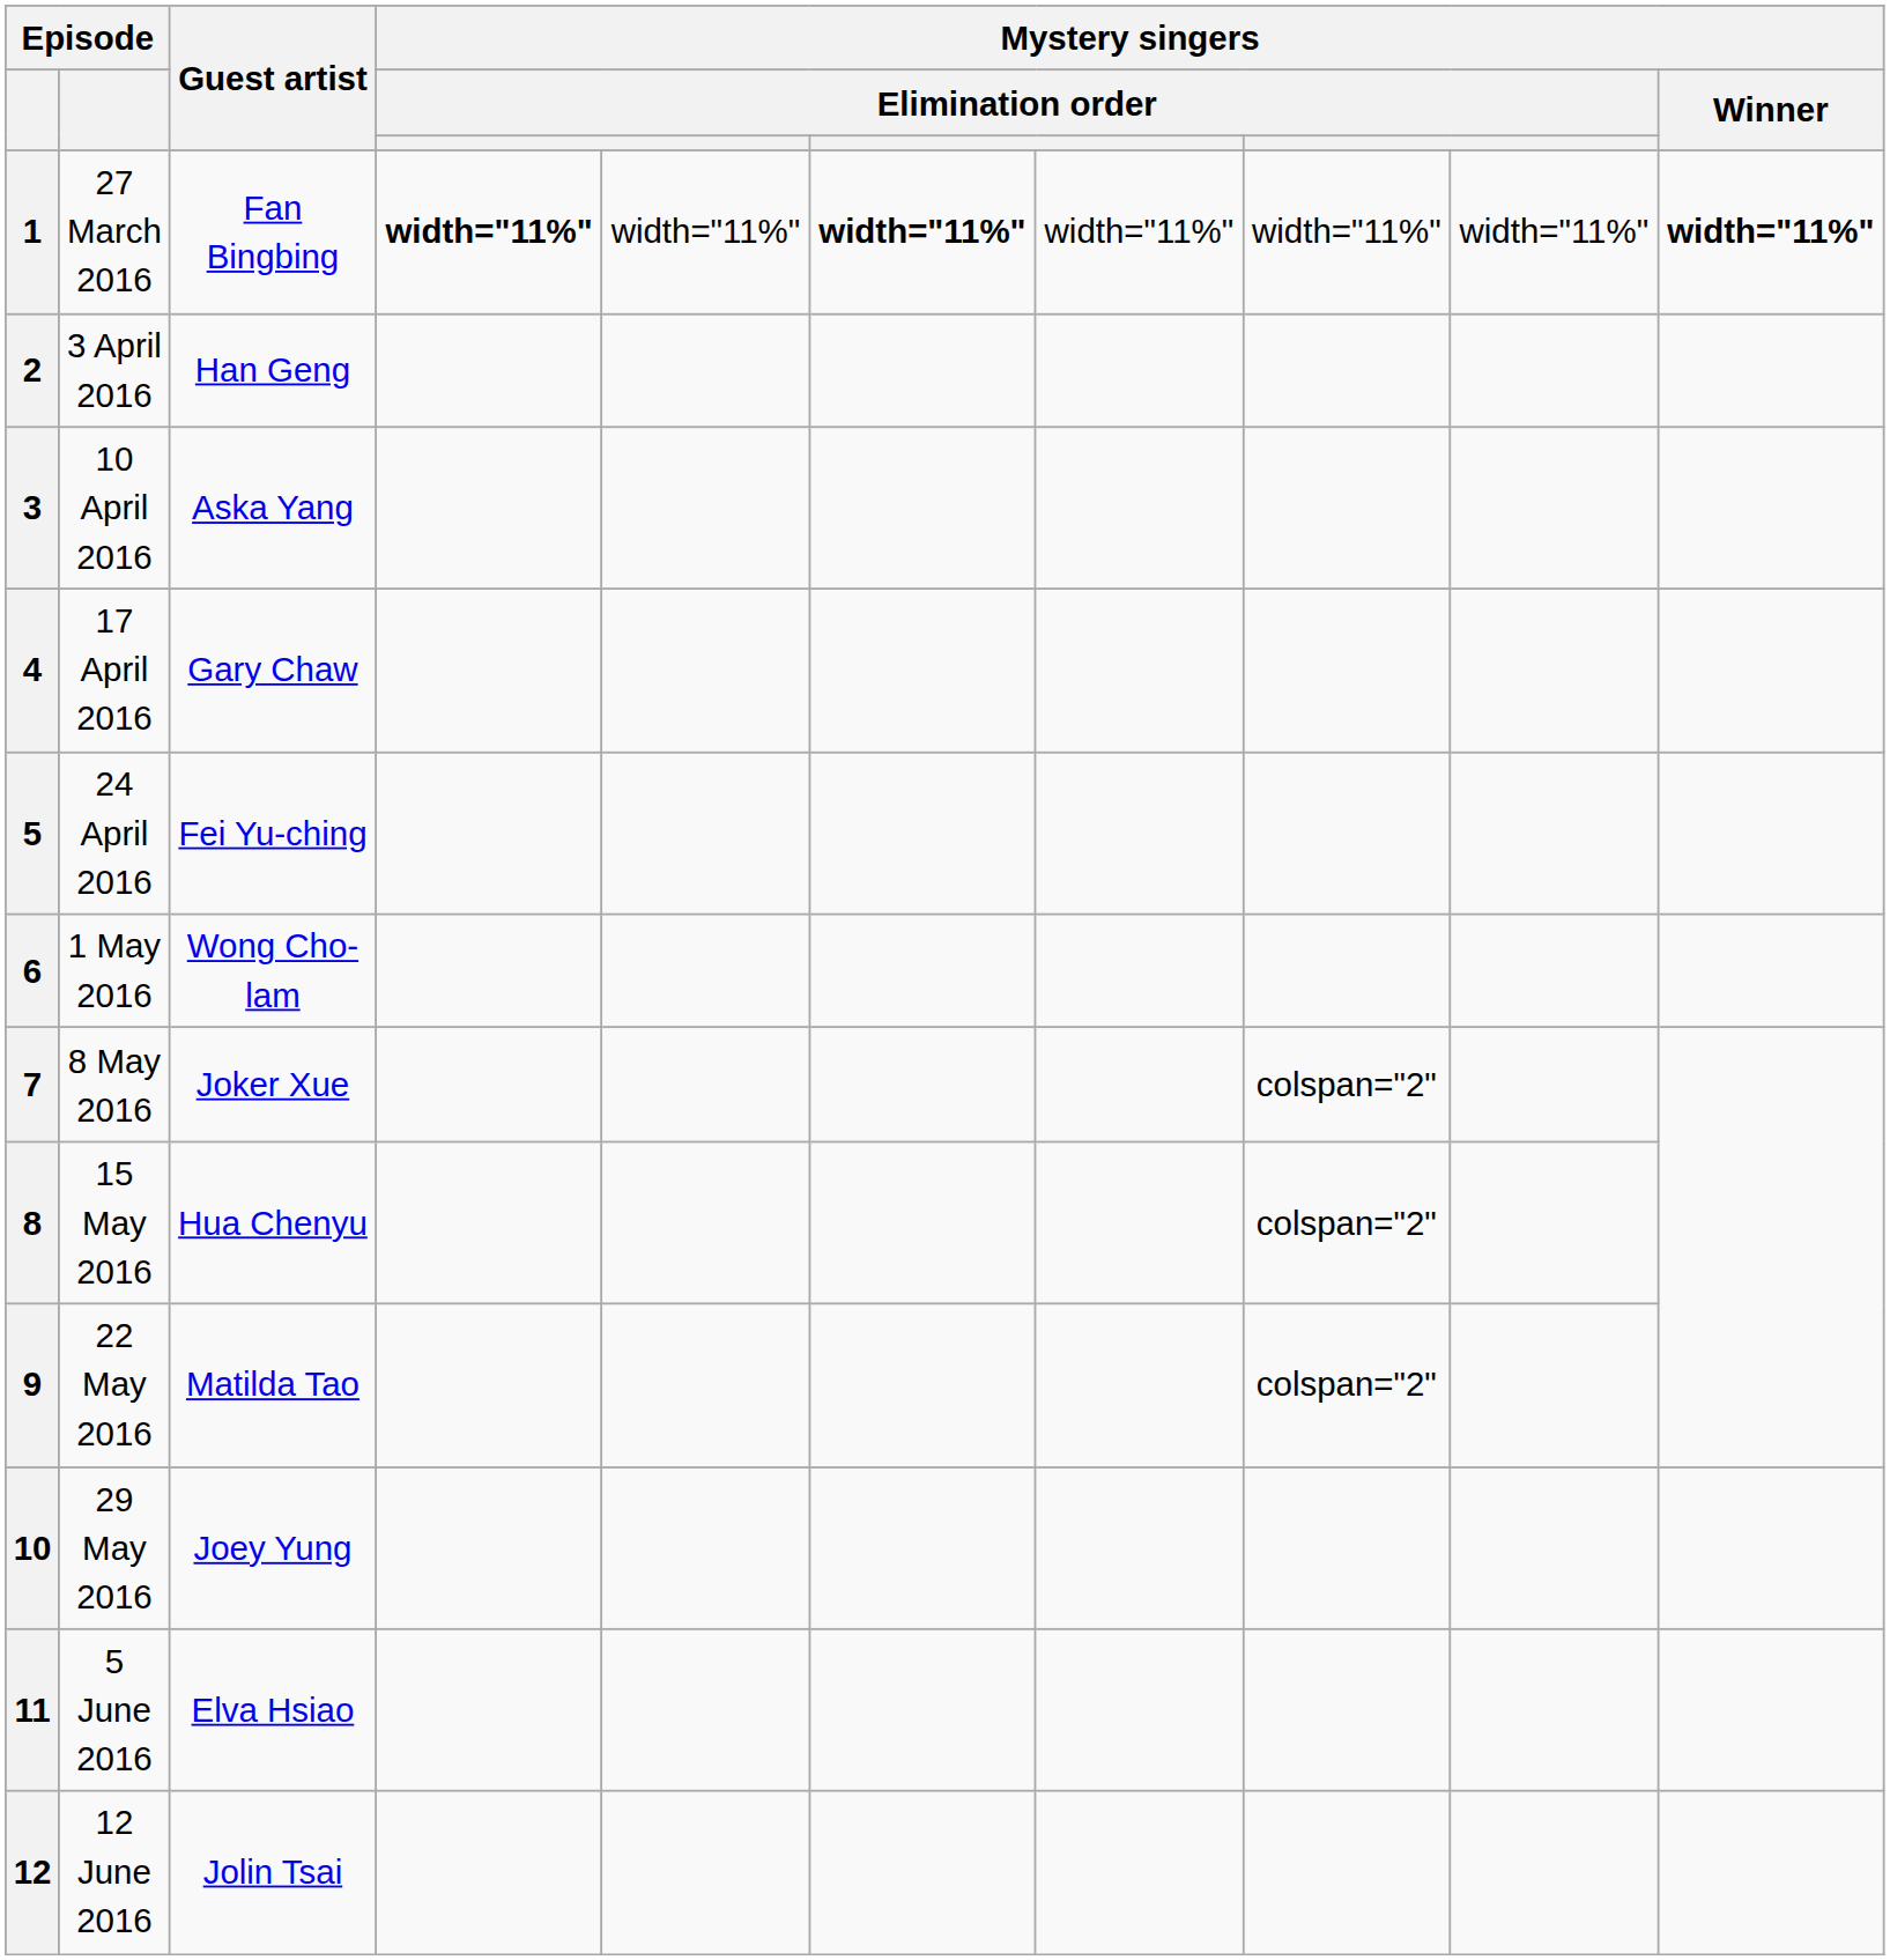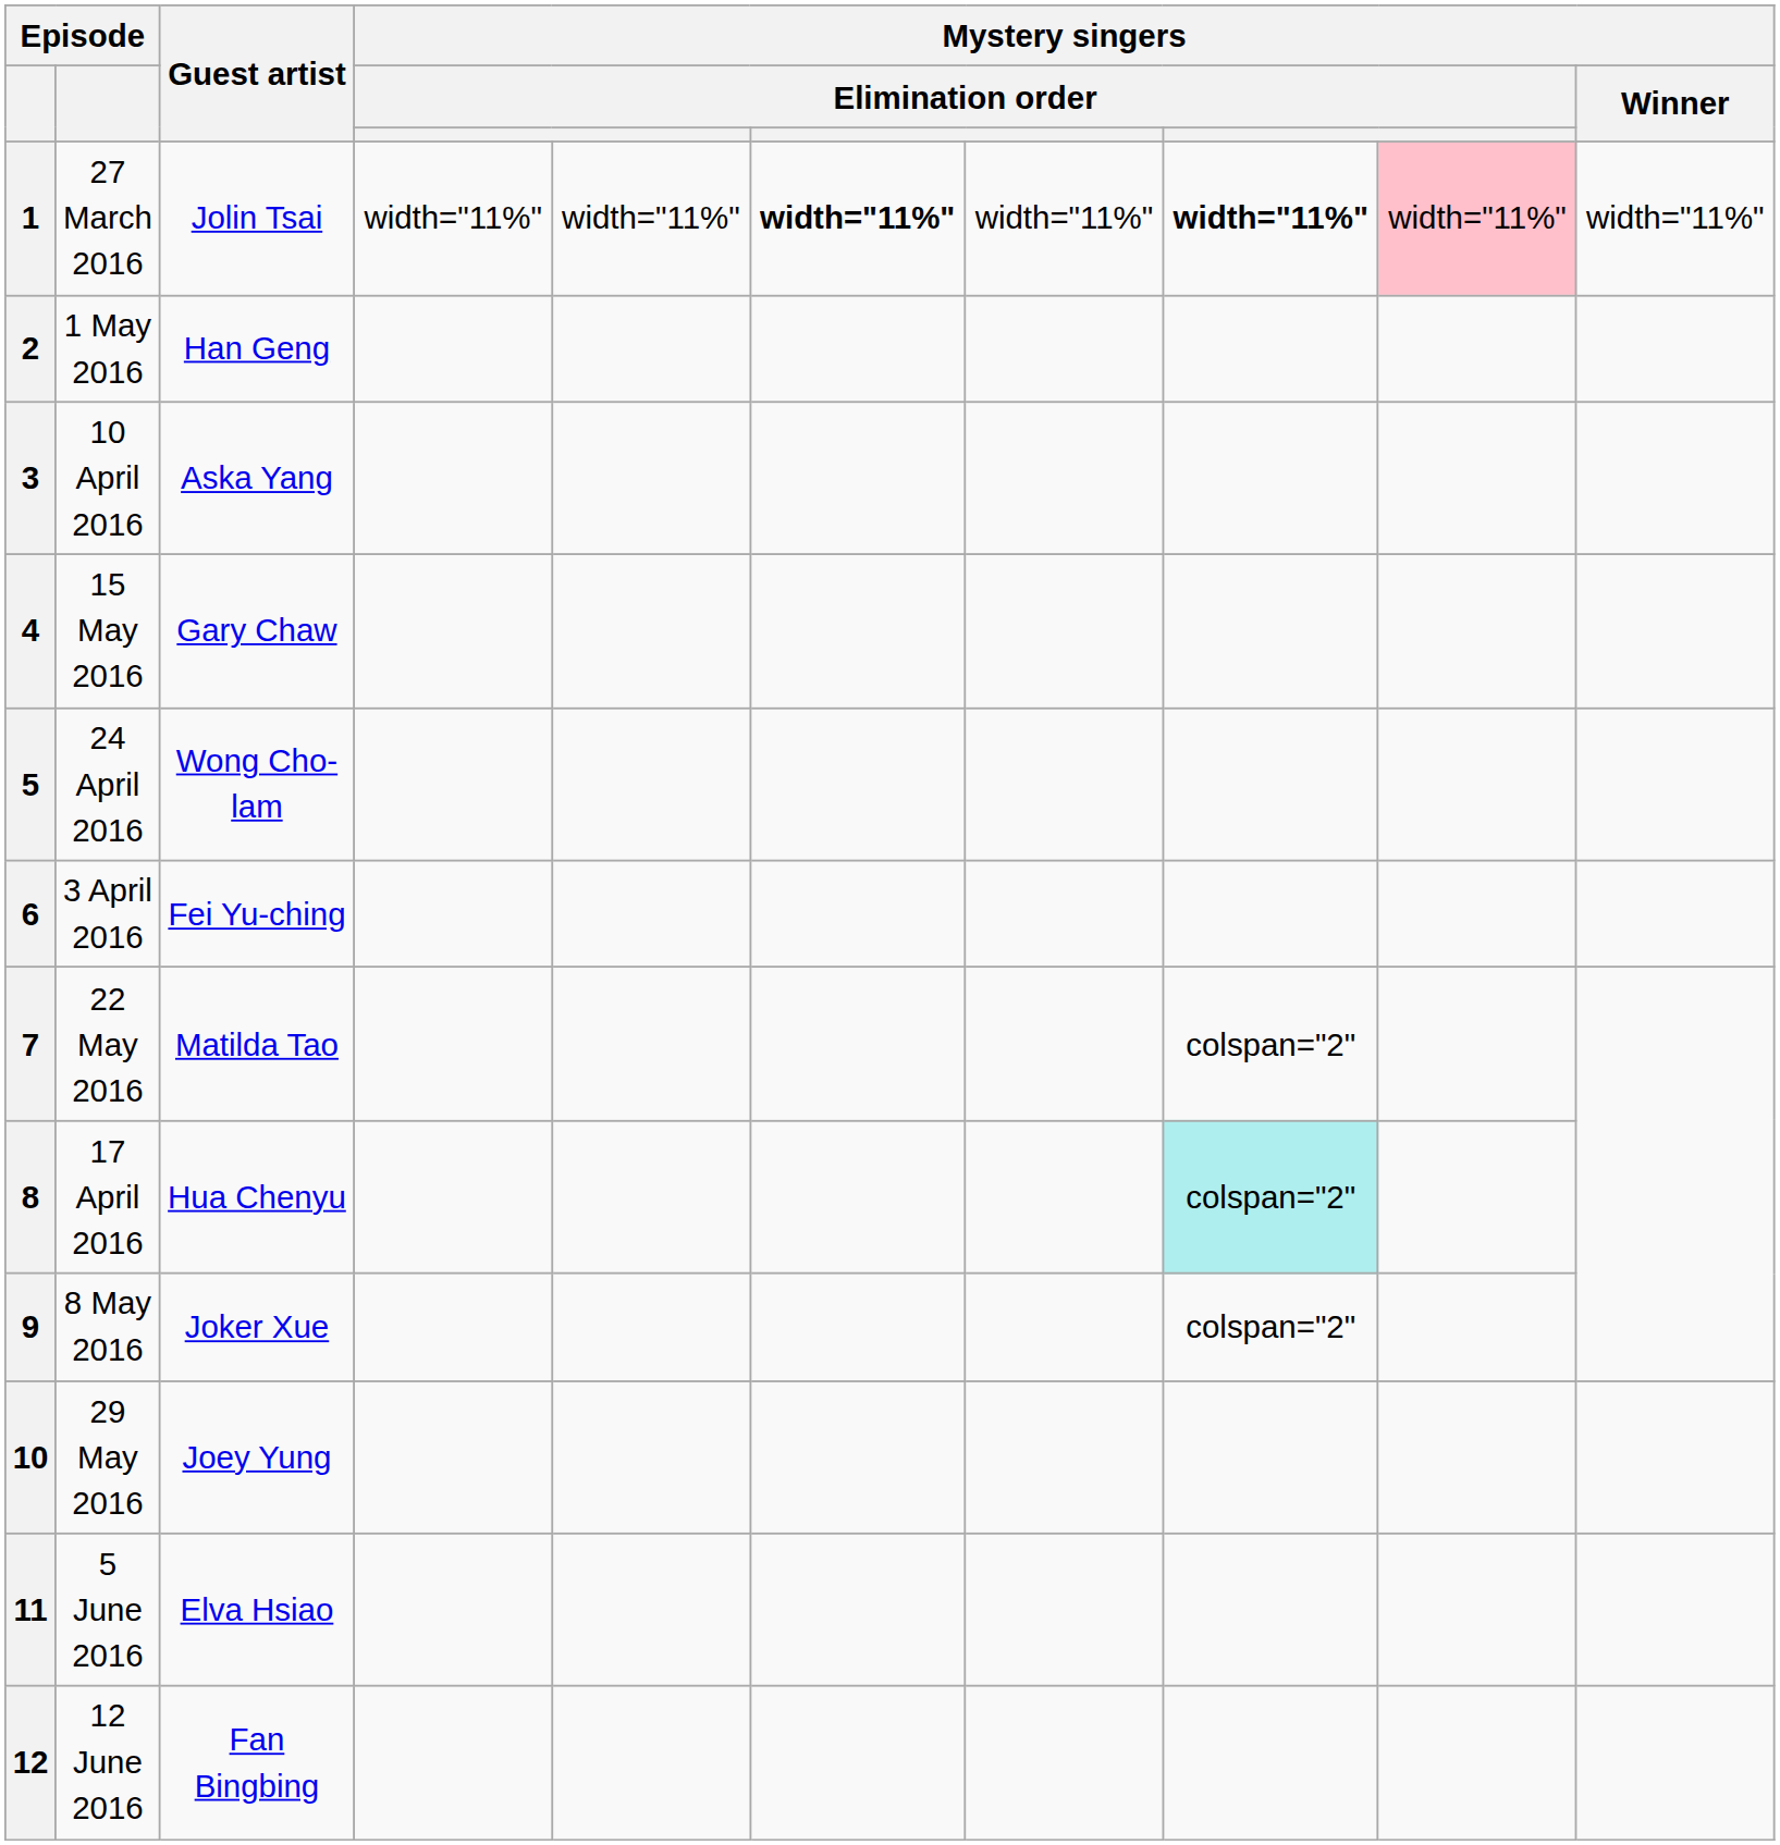1 | Guest artist: Fan Bingbing -> Jolin Tsai
1 | column 4: bold -> normal
1 | column 8: normal -> bold
1 | column 9: no background -> pink background
1 | Mystery singers / Winner: bold -> normal
2 | column 2: 3 April 2016 -> 1 May 2016
4 | column 2: 17 April 2016 -> 15 May 2016
5 | Guest artist: Fei Yu-ching -> Wong Cho-lam
6 | column 2: 1 May 2016 -> 3 April 2016
6 | Guest artist: Wong Cho-lam -> Fei Yu-ching
7 | column 2: 8 May 2016 -> 22 May 2016
7 | Guest artist: Joker Xue -> Matilda Tao
8 | column 2: 15 May 2016 -> 17 April 2016
8 | column 8: no background -> paleturquoise background
9 | column 2: 22 May 2016 -> 8 May 2016
9 | Guest artist: Matilda Tao -> Joker Xue
12 | Guest artist: Jolin Tsai -> Fan Bingbing
